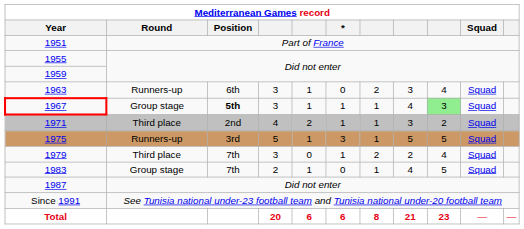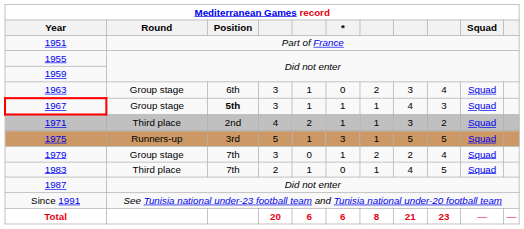1963 | Round: Runners-up -> Group stage
1967 | column 9: lightgreen background -> no background
1979 | Round: Third place -> Group stage
1983 | Round: Group stage -> Third place
